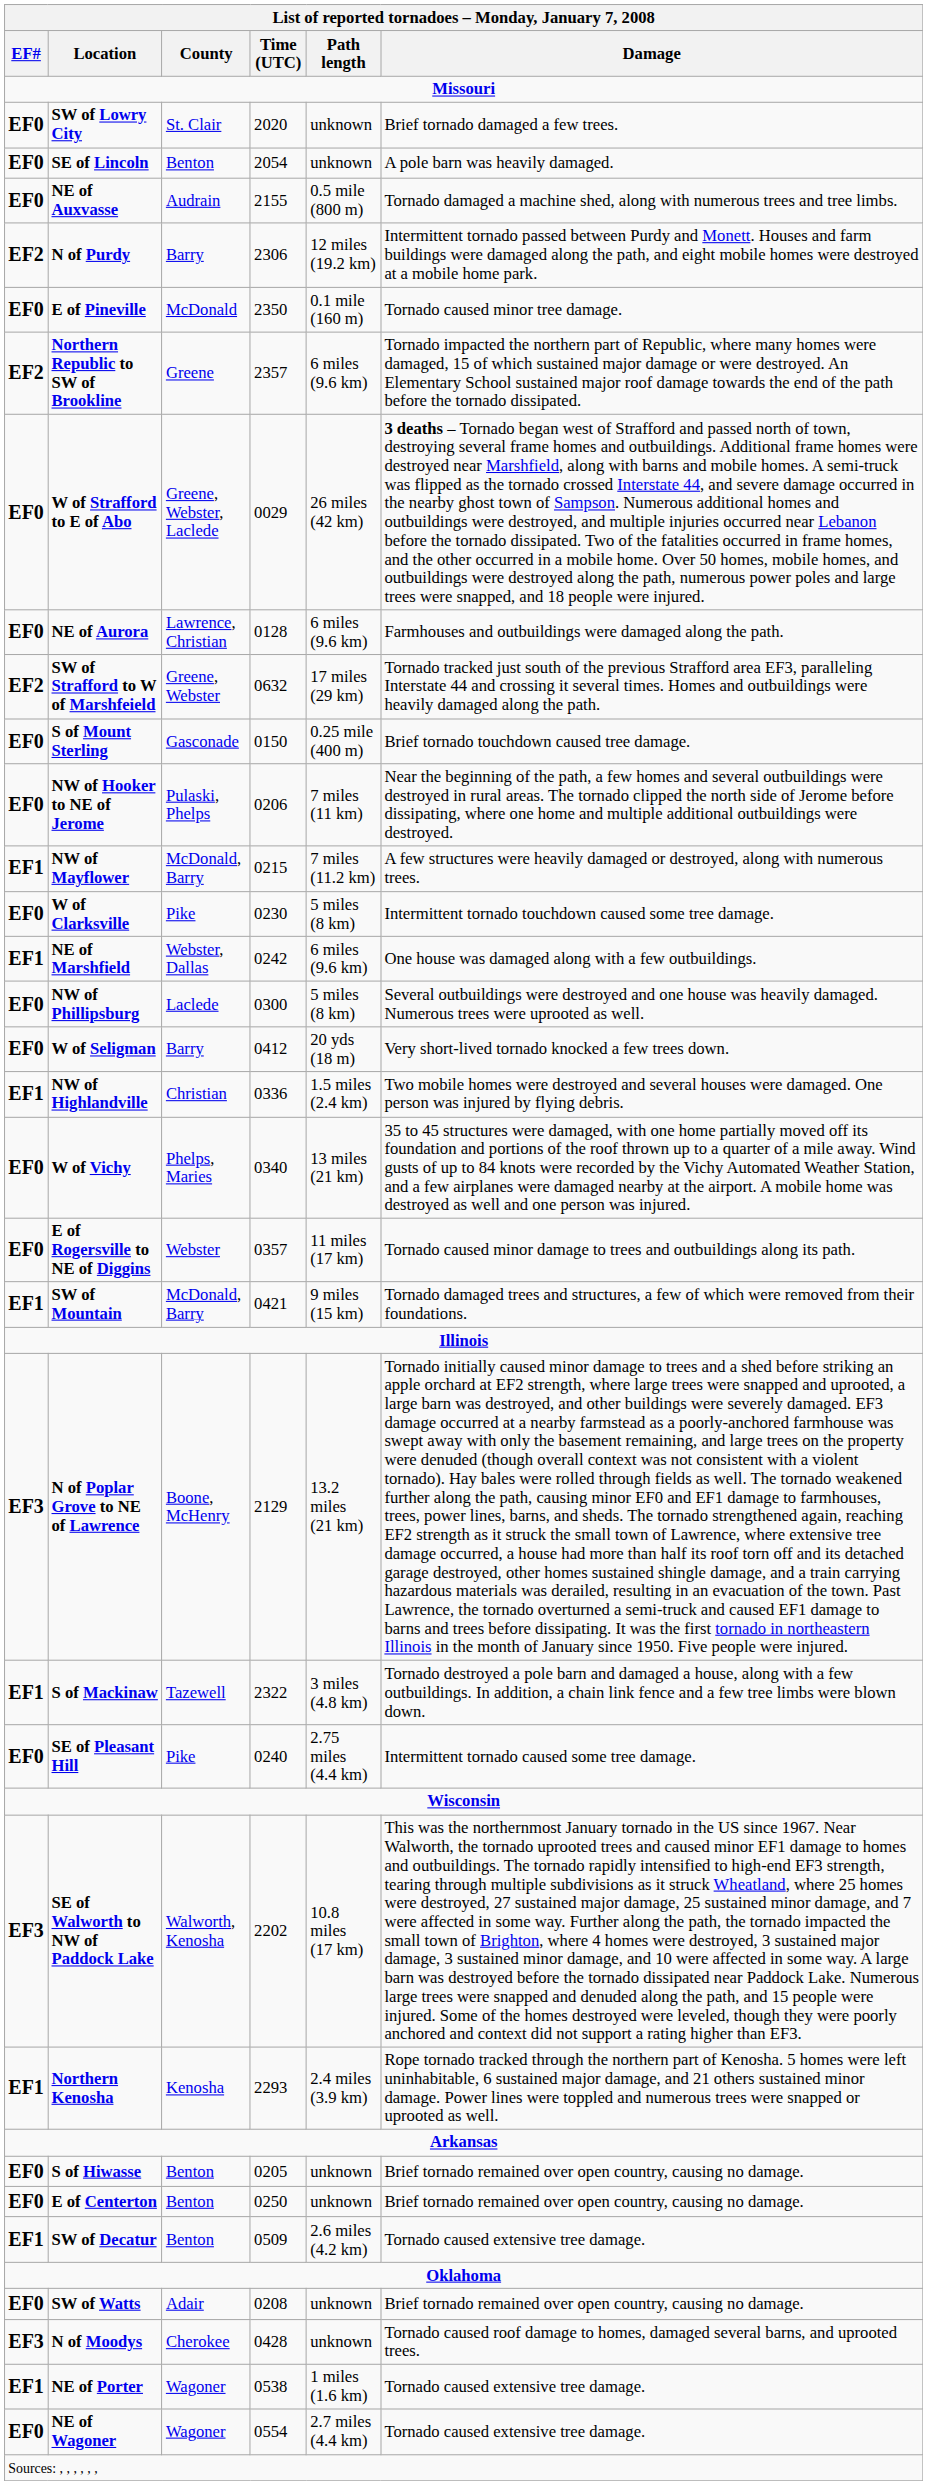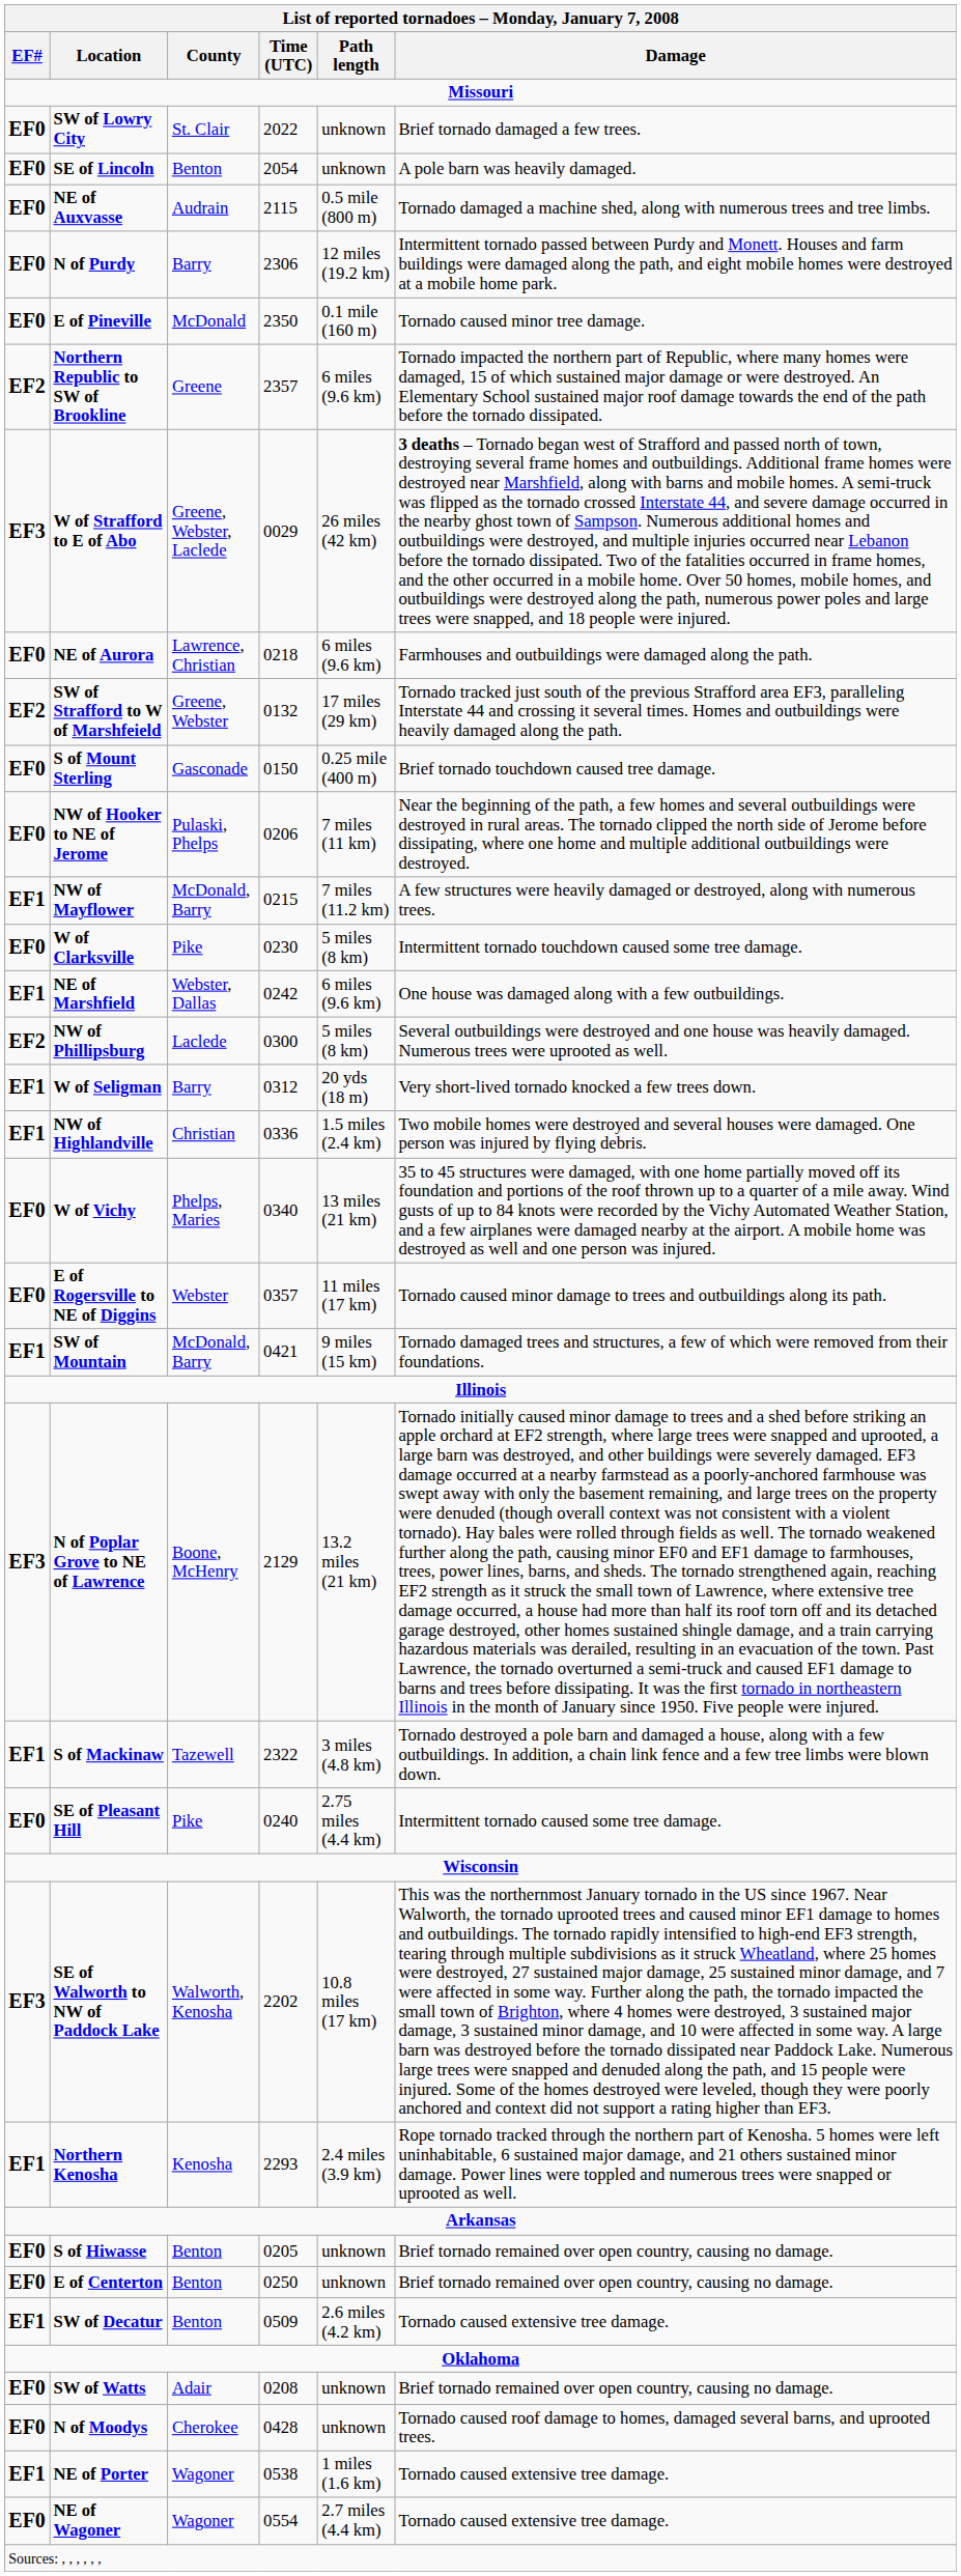SW of Lowry City | column 4: 2020 -> 2022
NE of Auxvasse | column 4: 2155 -> 2115
N of Purdy | List of reported tornadoes – Monday, January 7, 2008 / EF#: EF2 -> EF0
W of Strafford to E of Abo | List of reported tornadoes – Monday, January 7, 2008 / EF#: EF0 -> EF3
NE of Aurora | column 4: 0128 -> 0218
SW of Strafford to W of Marshfeield | column 4: 0632 -> 0132
NW of Phillipsburg | List of reported tornadoes – Monday, January 7, 2008 / EF#: EF0 -> EF2
W of Seligman | List of reported tornadoes – Monday, January 7, 2008 / EF#: EF0 -> EF1
W of Seligman | column 4: 0412 -> 0312
N of Moodys | List of reported tornadoes – Monday, January 7, 2008 / EF#: EF3 -> EF0
